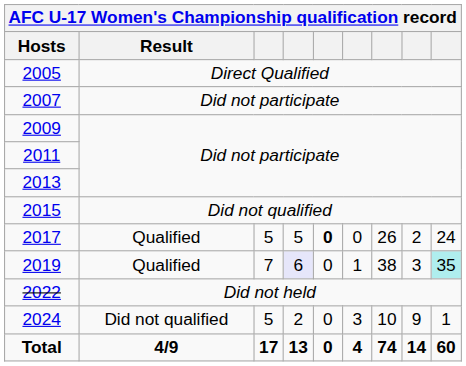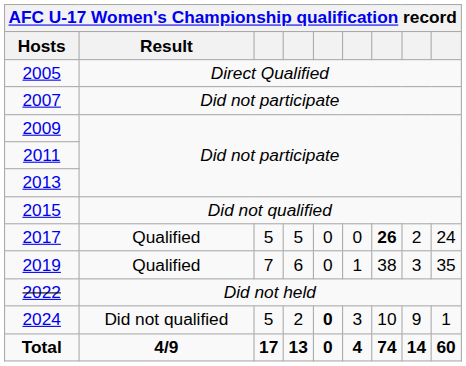2017 | column 5: bold -> normal
2017 | column 7: normal -> bold
2019 | column 4: lavender background -> no background
2019 | column 9: paleturquoise background -> no background
2024 | column 5: normal -> bold
